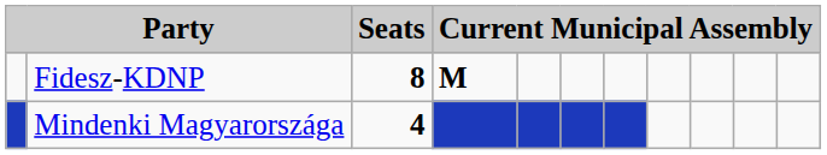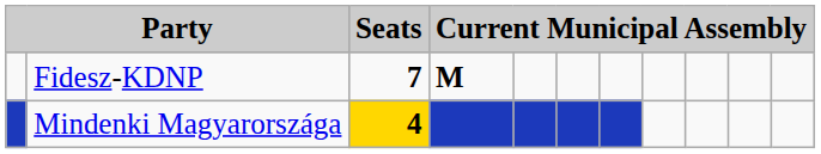Fidesz-KDNP | Seats: 8 -> 7
Mindenki Magyarországa | Seats: no background -> gold background
